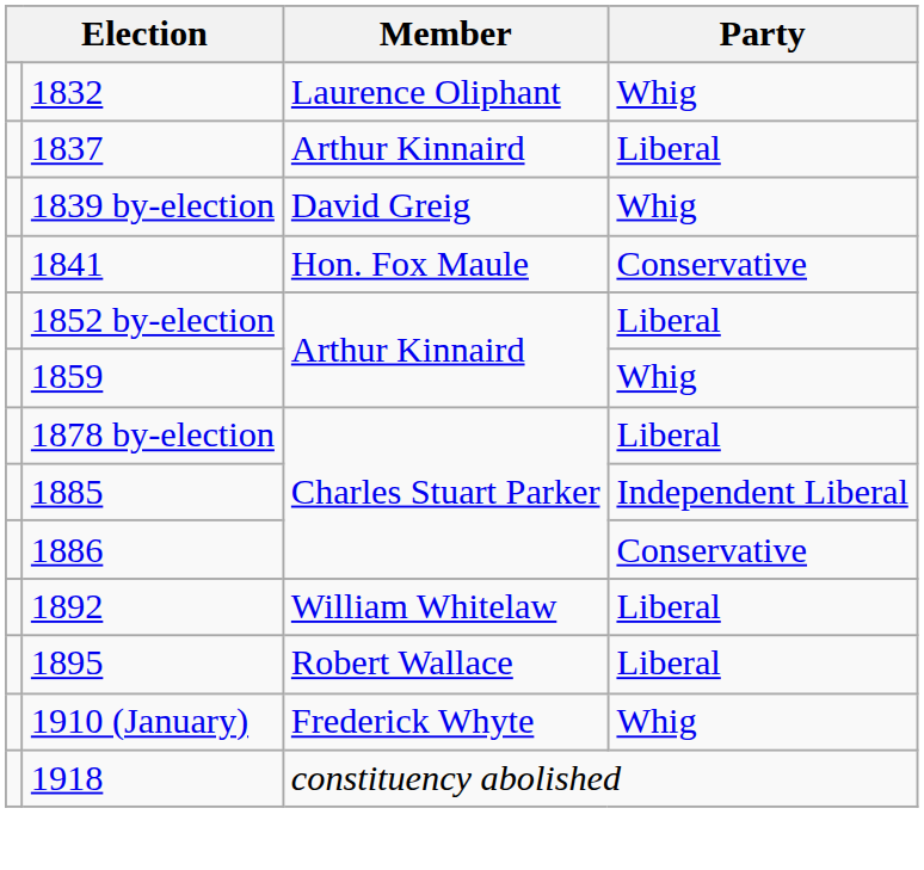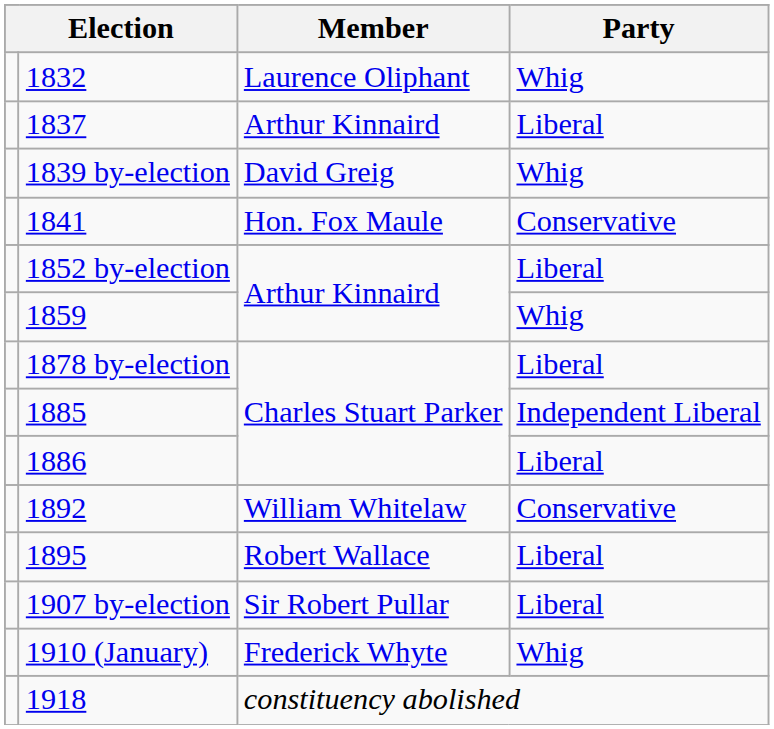1886 | Party: Conservative -> Liberal
1892 | Party: Liberal -> Conservative
+ row: 1907 by-election | Sir Robert Pullar | Liberal
